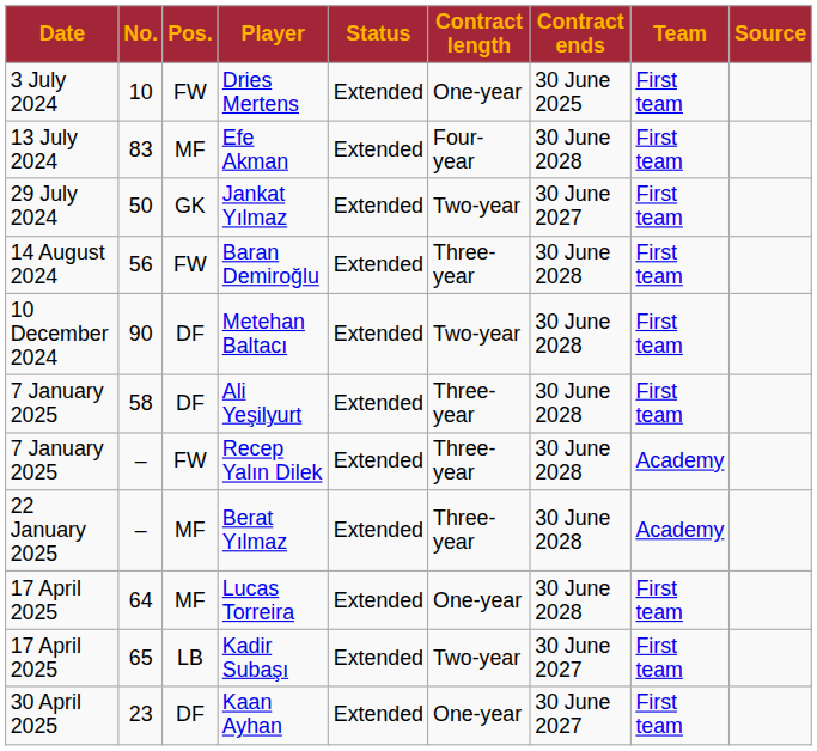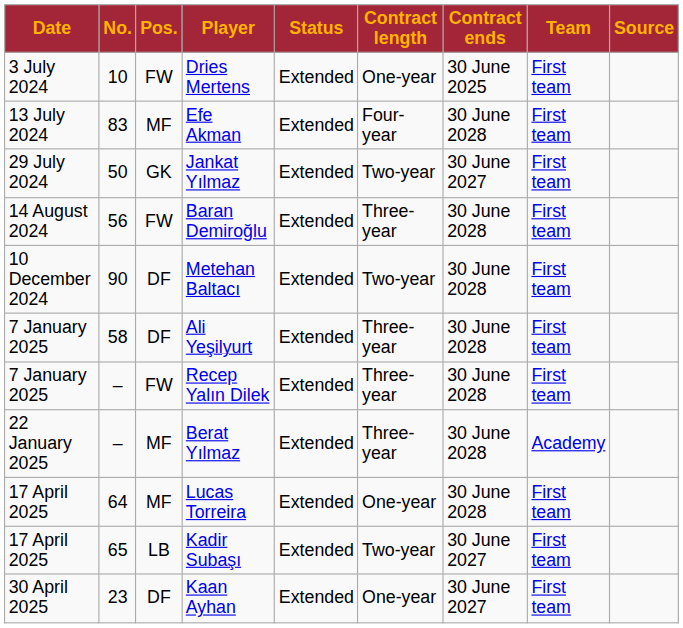Recep Yalın Dilek | Team: Academy -> First team
